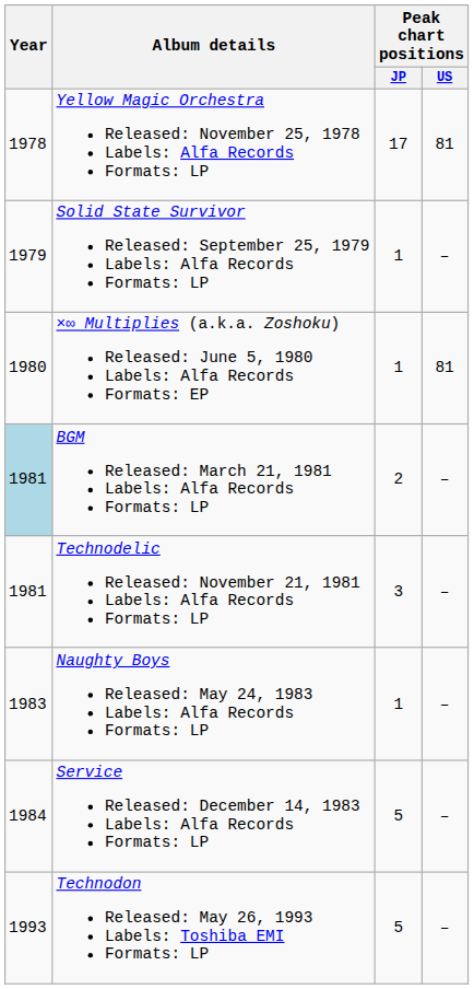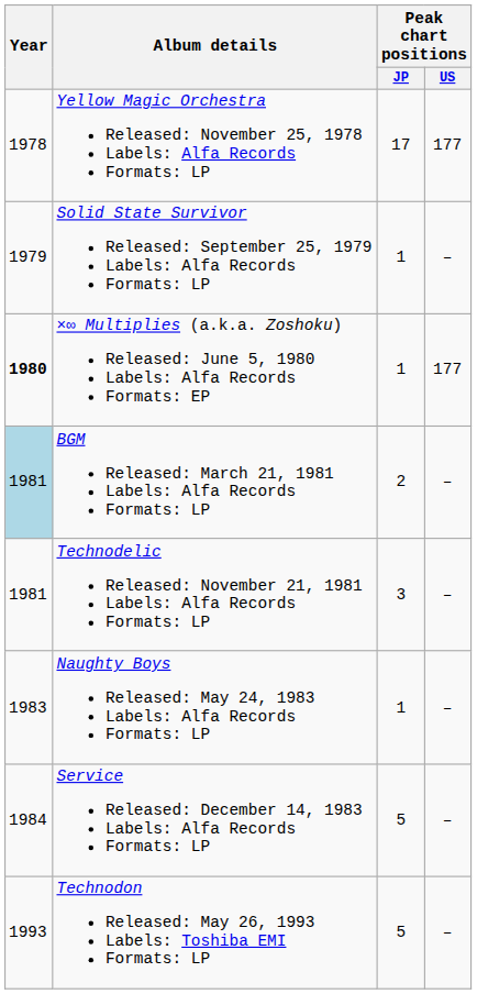row 3 | Peak chart positions / US: 81 -> 177
row 5 | Year: normal -> bold
row 5 | Peak chart positions / US: 81 -> 177
